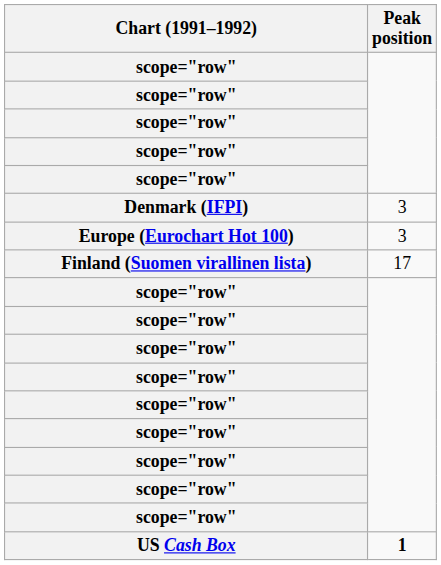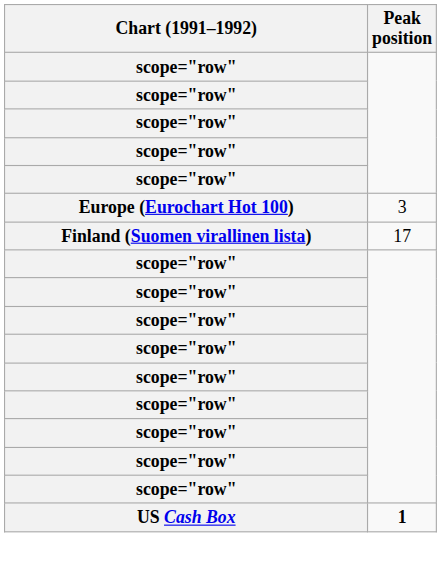- row: Denmark (IFPI) | 3
